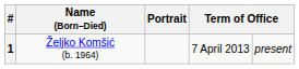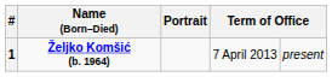1 | Name (Born–Died): normal -> bold
